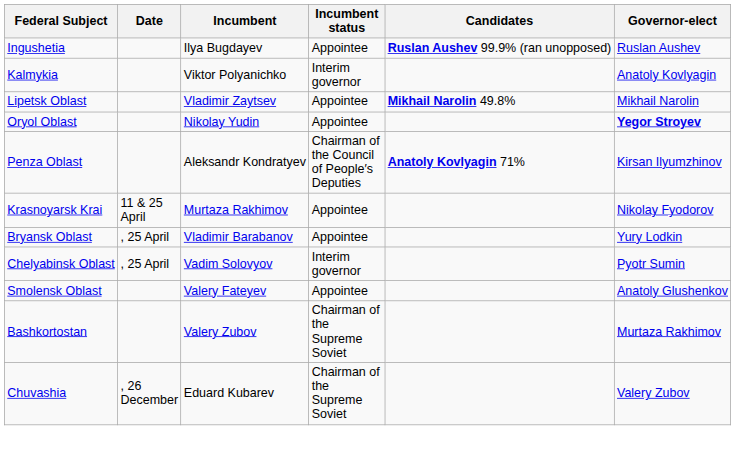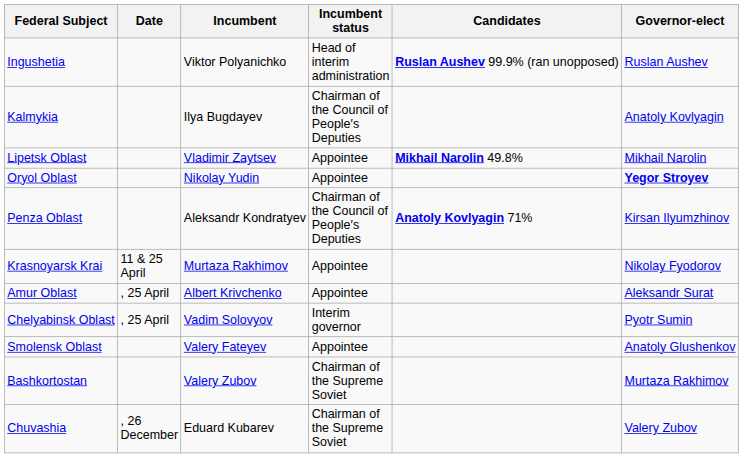Ingushetia | Incumbent: Ilya Bugdayev -> Viktor Polyanichko
Ingushetia | Incumbent status: Appointee -> Head of interim administration
Kalmykia | Incumbent: Viktor Polyanichko -> Ilya Bugdayev
Kalmykia | Incumbent status: Interim governor -> Chairman of the Council of People′s Deputies
+ row: Amur Oblast | , 25 April | Albert Krivchenko | Appointee | Aleksandr Surat
- row: Bryansk Oblast | , 25 April | Vladimir Barabanov | Appointee | Yury Lodkin
